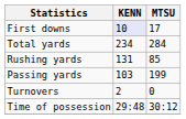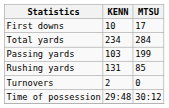First downs | KENN: lavender background -> no background
rows swapped: Rushing yards <-> Passing yards
